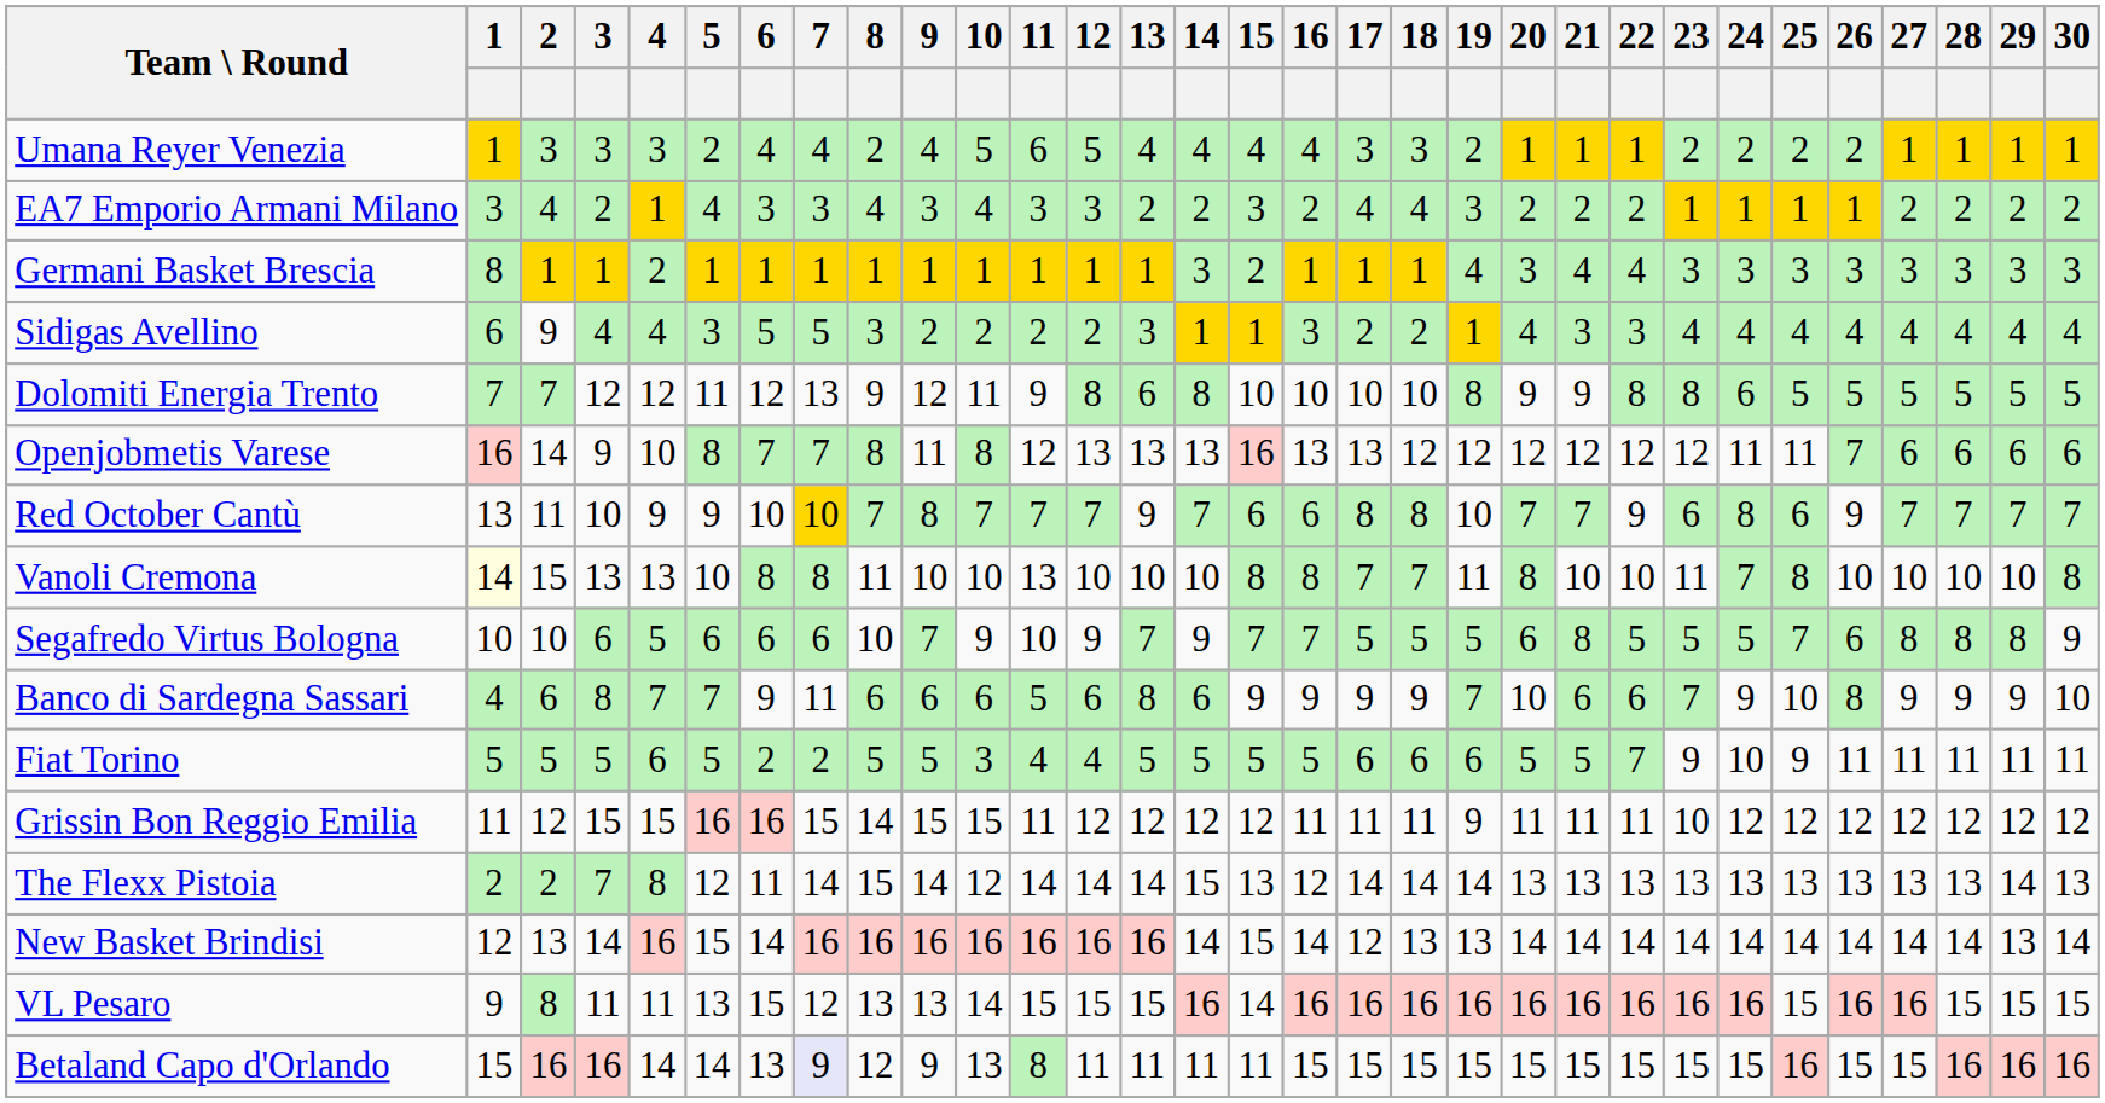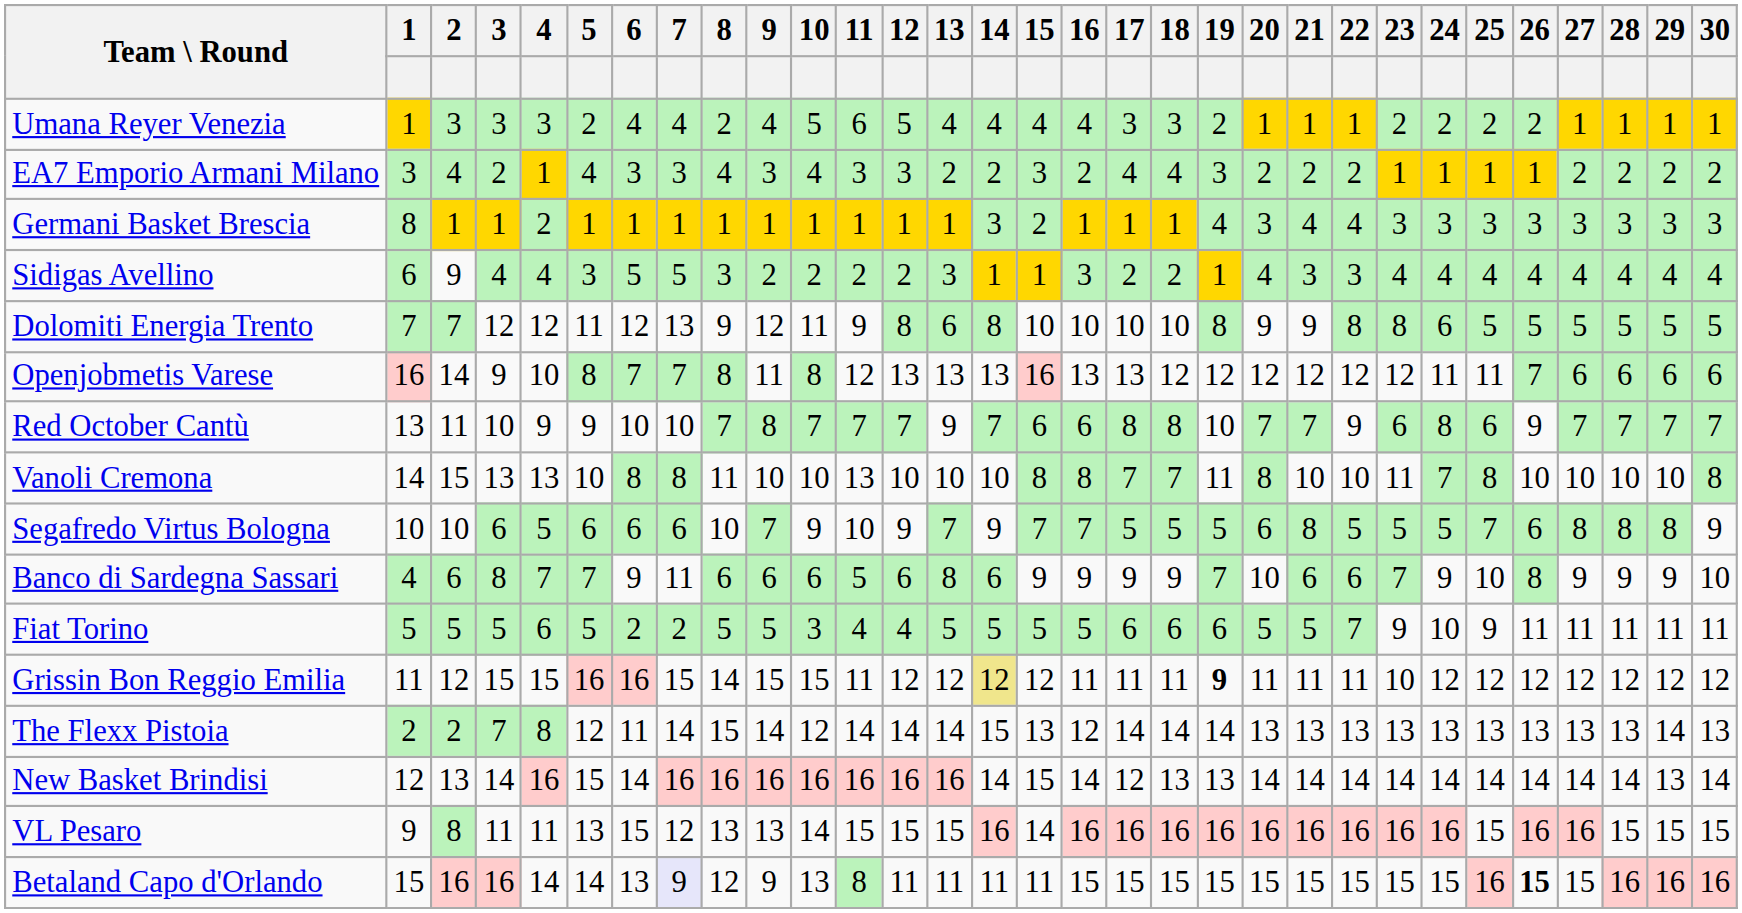Red October Cantù | 7: gold background -> no background
Vanoli Cremona | 1: lightyellow background -> no background
Grissin Bon Reggio Emilia | 14: no background -> khaki background
Grissin Bon Reggio Emilia | 19: normal -> bold
Betaland Capo d'Orlando | 26: normal -> bold
